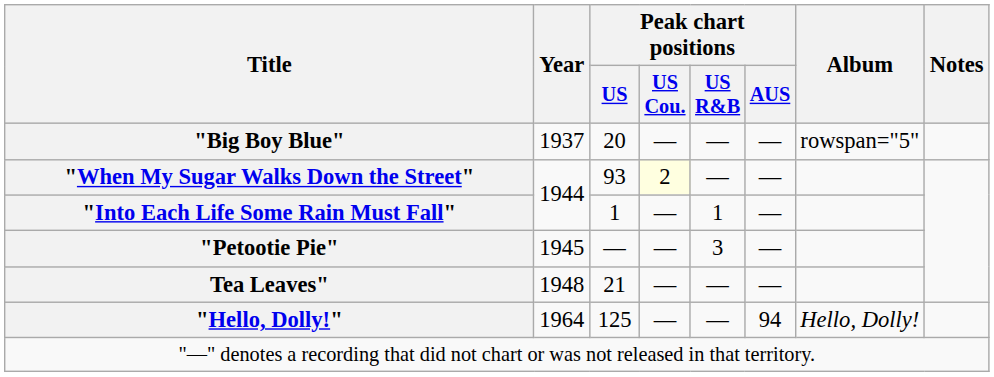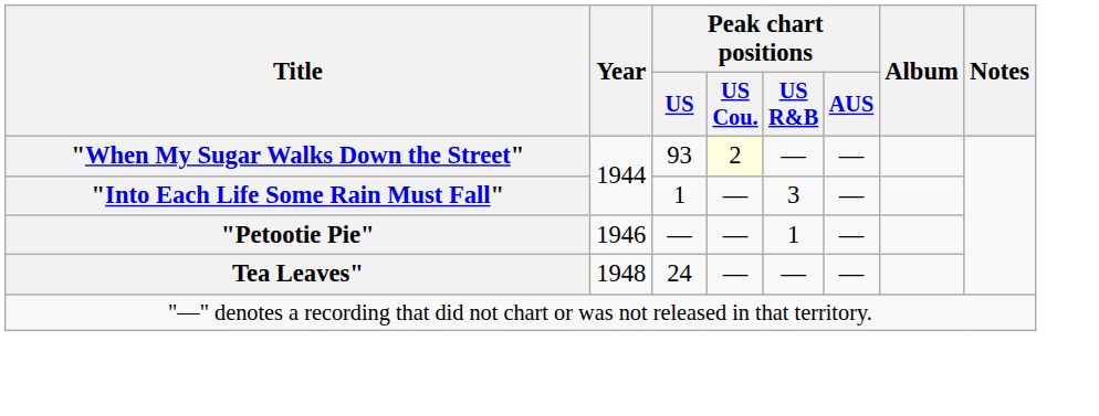- row: "Big Boy Blue" | 1937 | 20 | — | — | — | rowspan="5"
"Into Each Life Some Rain Must Fall" | Peak chart positions / US R&B: 1 -> 3
"Petootie Pie" | Year: 1945 -> 1946
"Petootie Pie" | Peak chart positions / US R&B: 3 -> 1
Tea Leaves" | Peak chart positions / US: 21 -> 24
- row: "Hello, Dolly!" | 1964 | 125 | — | — | 94 | Hello, Dolly!
